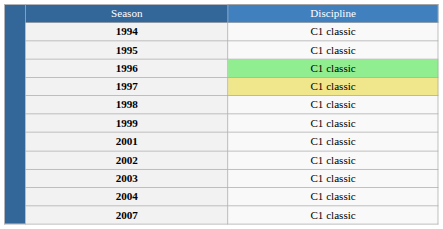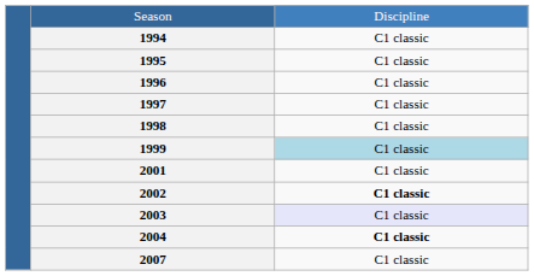1996 | column 3: lightgreen background -> no background
1997 | column 3: khaki background -> no background
1999 | column 3: no background -> lightblue background
2002 | column 3: normal -> bold
2003 | column 3: no background -> lavender background
2004 | column 3: normal -> bold
